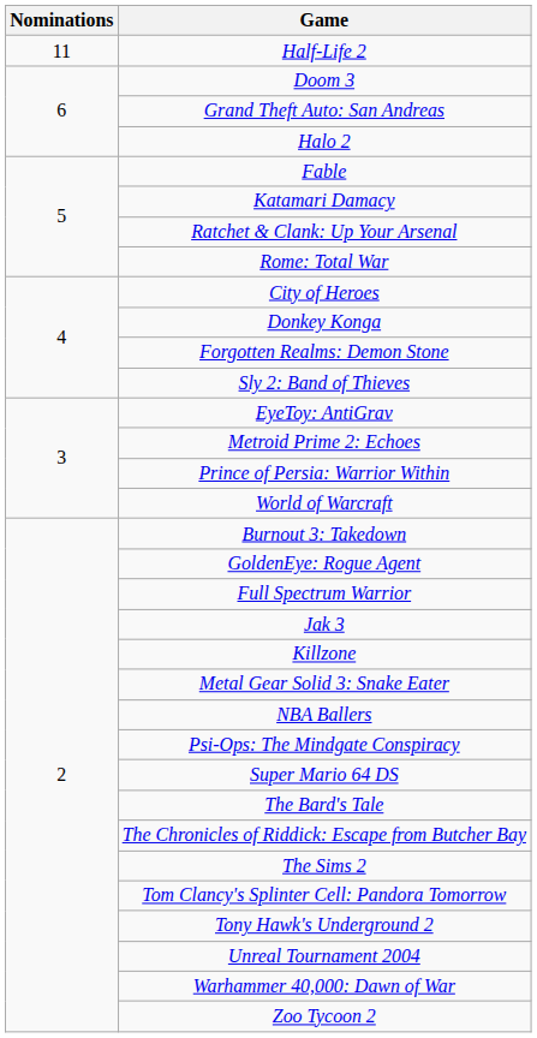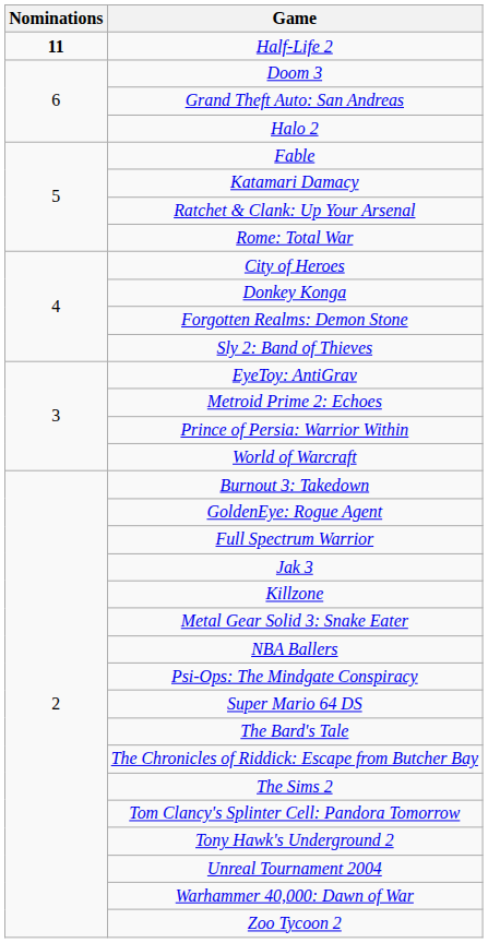Half-Life 2 | Nominations: normal -> bold
